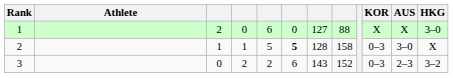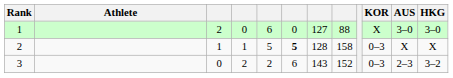row 2 | AUS: X -> 3–0
row 3 | AUS: 3–0 -> X
